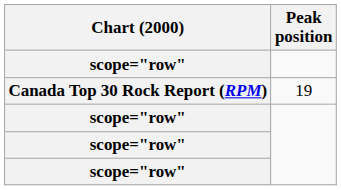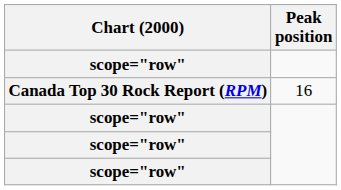Canada Top 30 Rock Report (RPM) | Peak position: 19 -> 16
